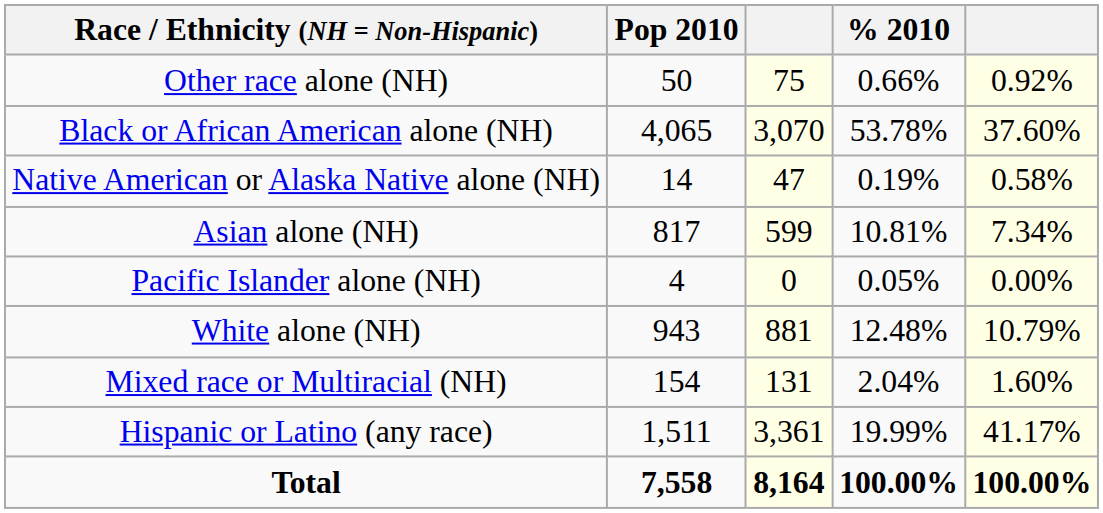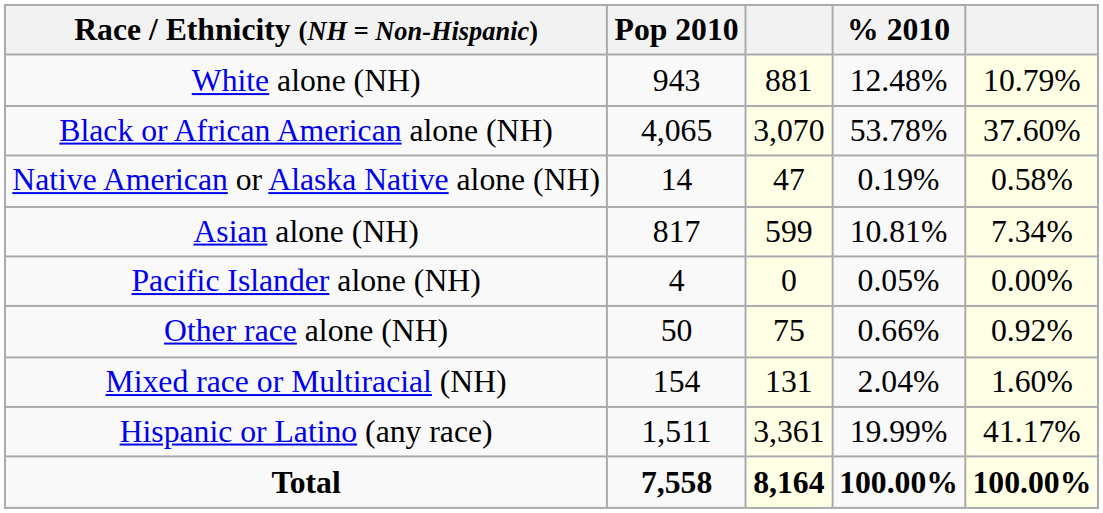rows swapped: White alone (NH) <-> Other race alone (NH)
